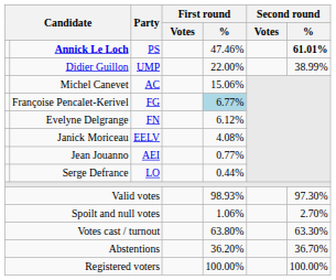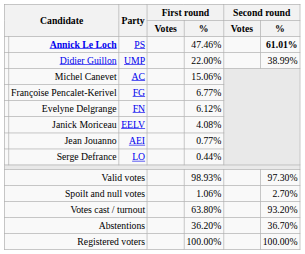Françoise Pencalet-Kerivel | First round / %: lightblue background -> no background
Votes cast / turnout | Second round / %: 63.30% -> 93.20%
